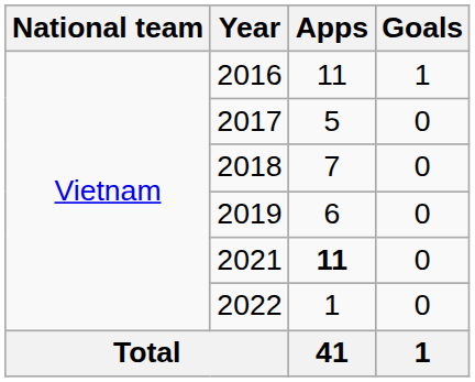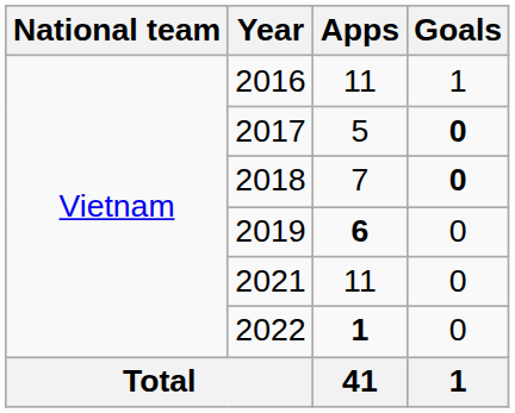2017 | Goals: normal -> bold
2018 | Goals: normal -> bold
2019 | Apps: normal -> bold
2021 | Apps: bold -> normal
2022 | Apps: normal -> bold
